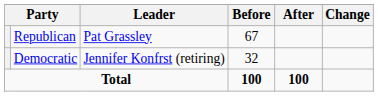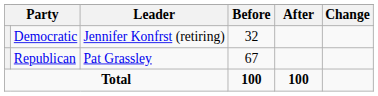rows swapped: Republican <-> Democratic
